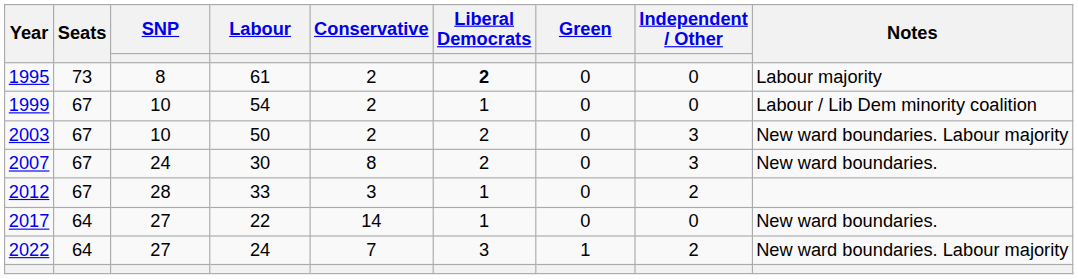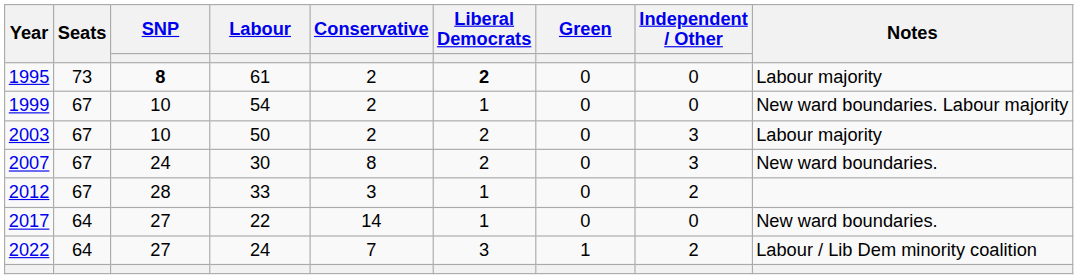1995 | SNP: normal -> bold
1999 | Notes: Labour / Lib Dem minority coalition -> New ward boundaries. Labour majority
2003 | Notes: New ward boundaries. Labour majority -> Labour majority
2022 | Notes: New ward boundaries. Labour majority -> Labour / Lib Dem minority coalition
